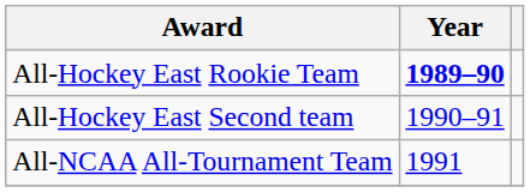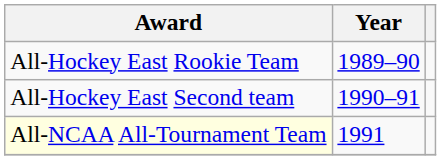row 2 | Year: bold -> normal
row 4 | Award: no background -> lightyellow background
